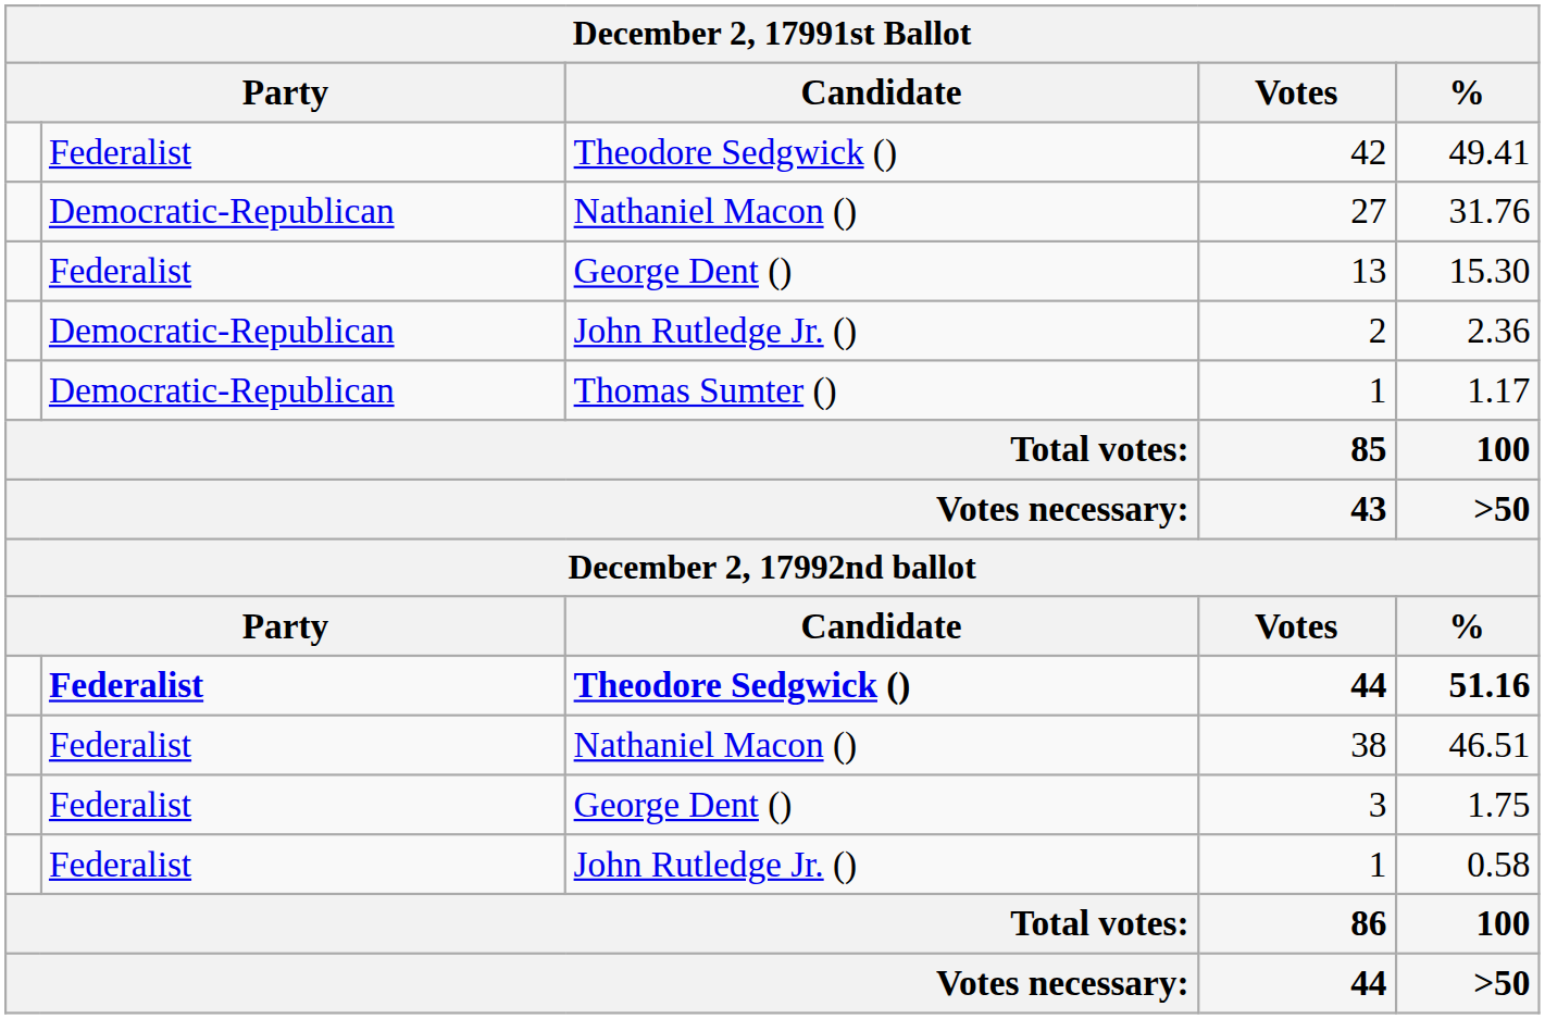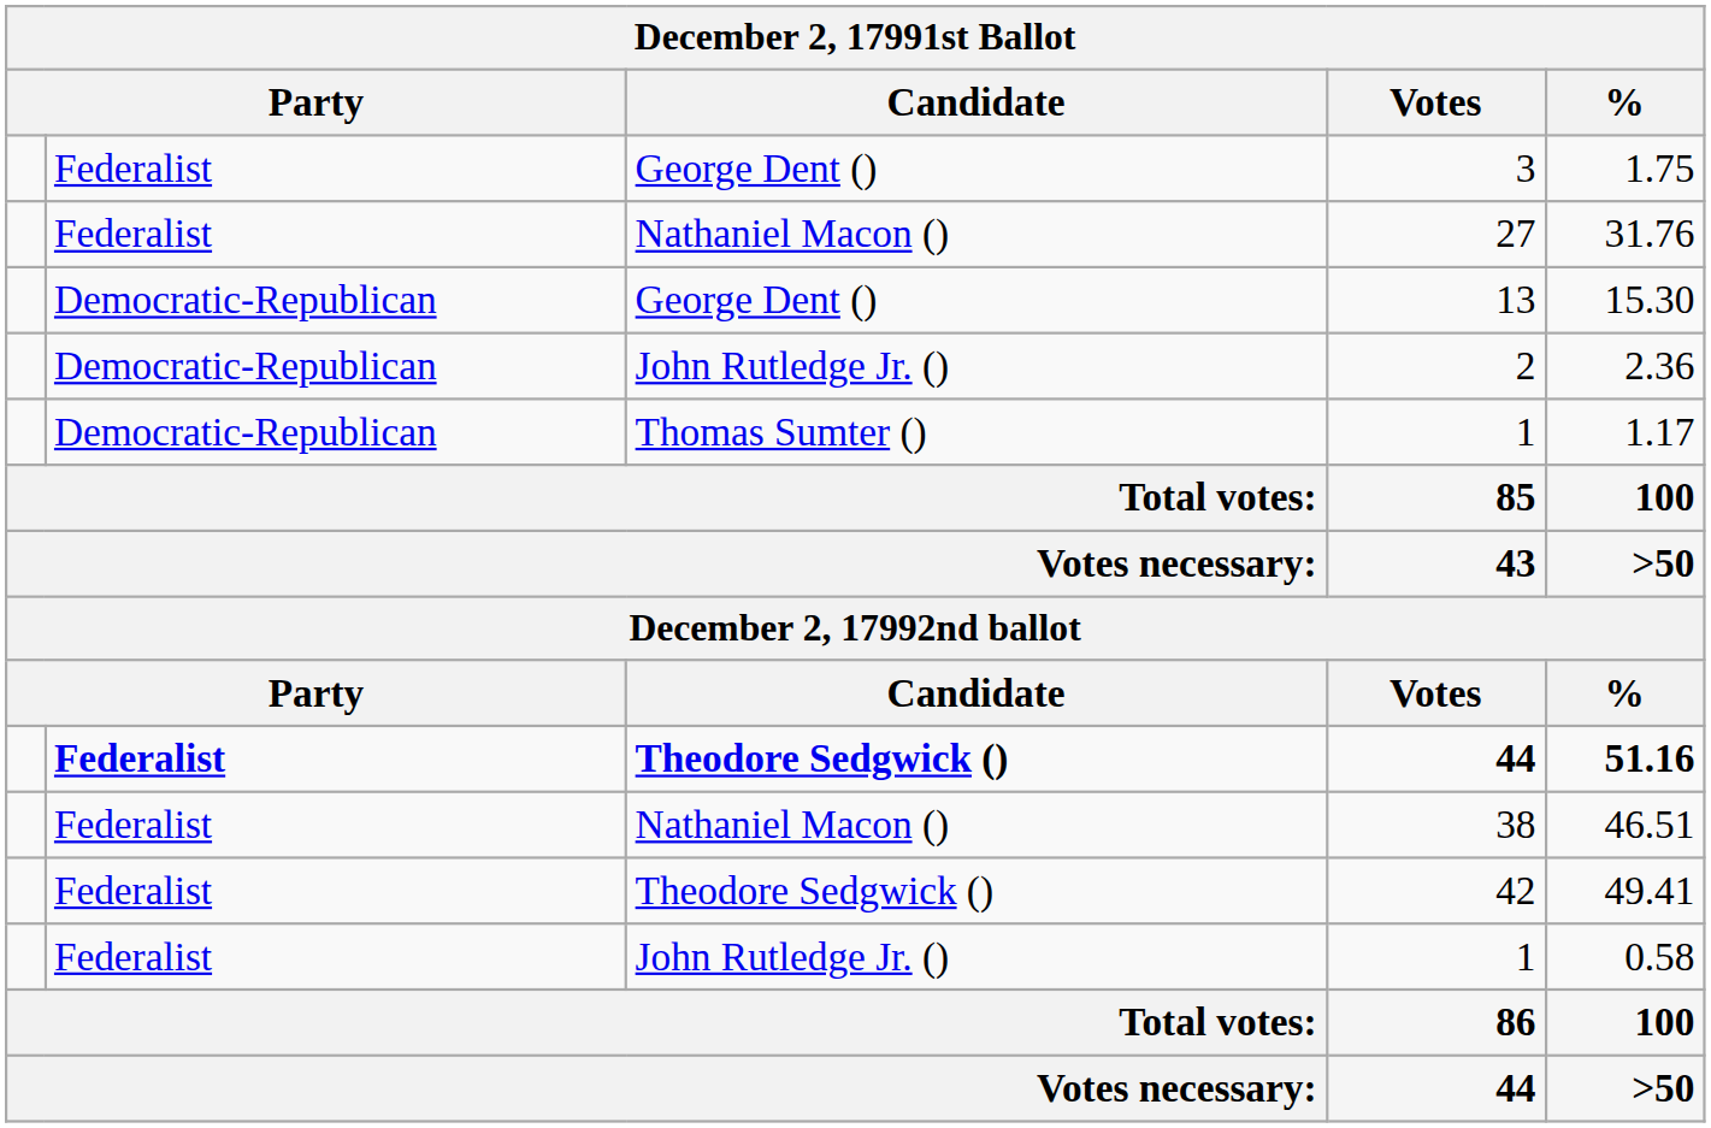rows swapped: 42 <-> 3
27 | column 2: Democratic-Republican -> Federalist
13 | column 2: Federalist -> Democratic-Republican
